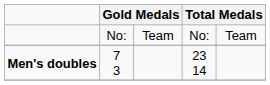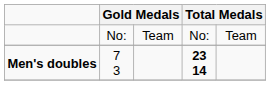Men's doubles | column 4: normal -> bold
